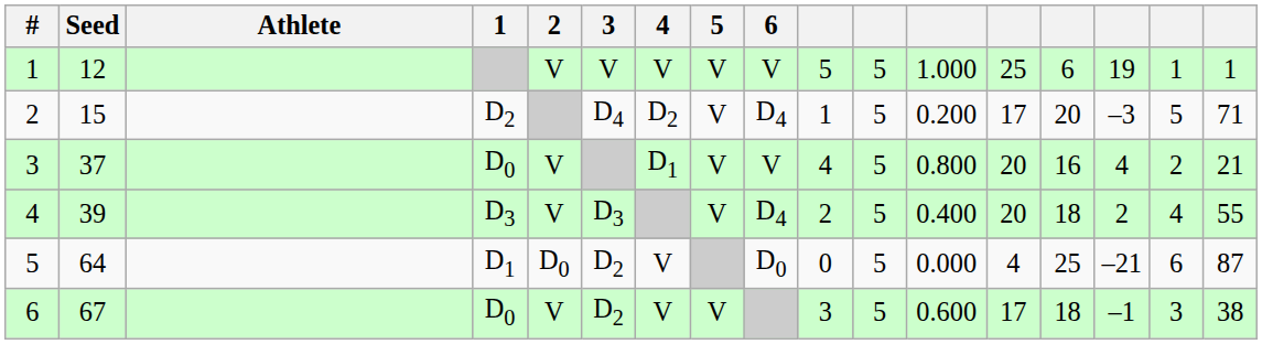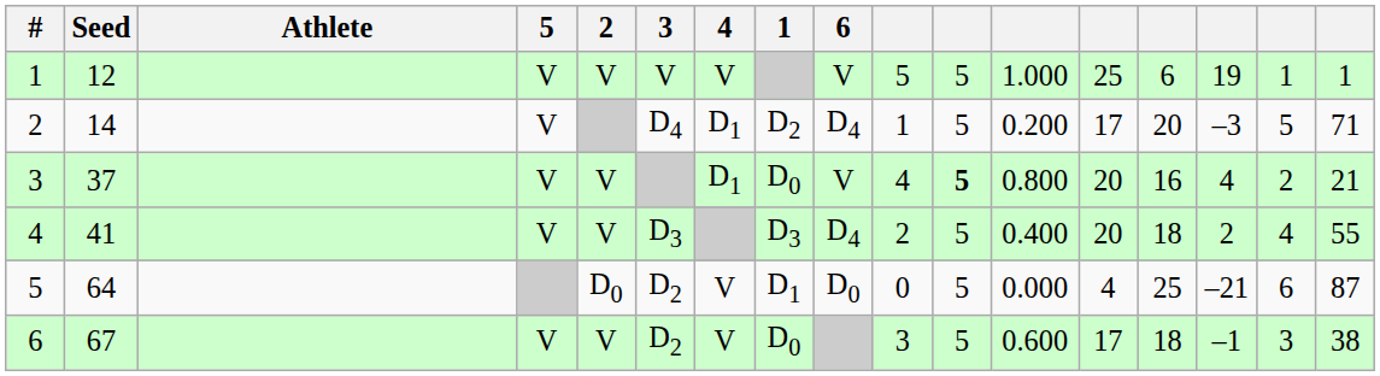columns swapped: 1 <-> 5
row 3 | Seed: 15 -> 14
row 3 | 4: D2 -> D1
row 4 | column 11: normal -> bold
row 5 | Seed: 39 -> 41
